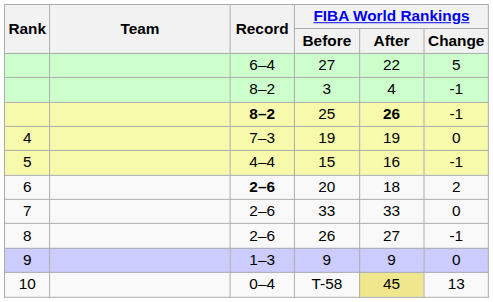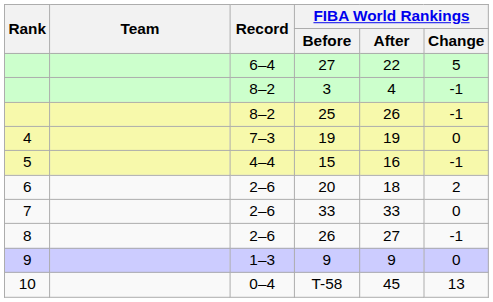25 | Record: bold -> normal
25 | FIBA World Rankings / After: bold -> normal
20 | Record: bold -> normal
T-58 | FIBA World Rankings / After: khaki background -> no background
